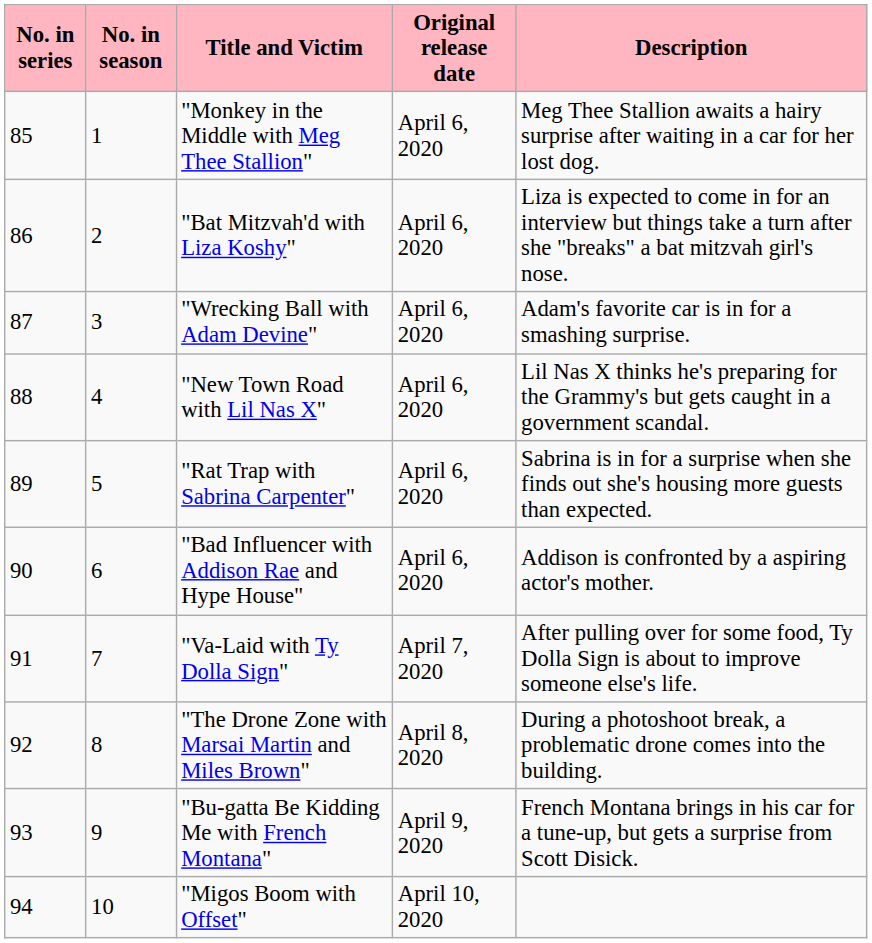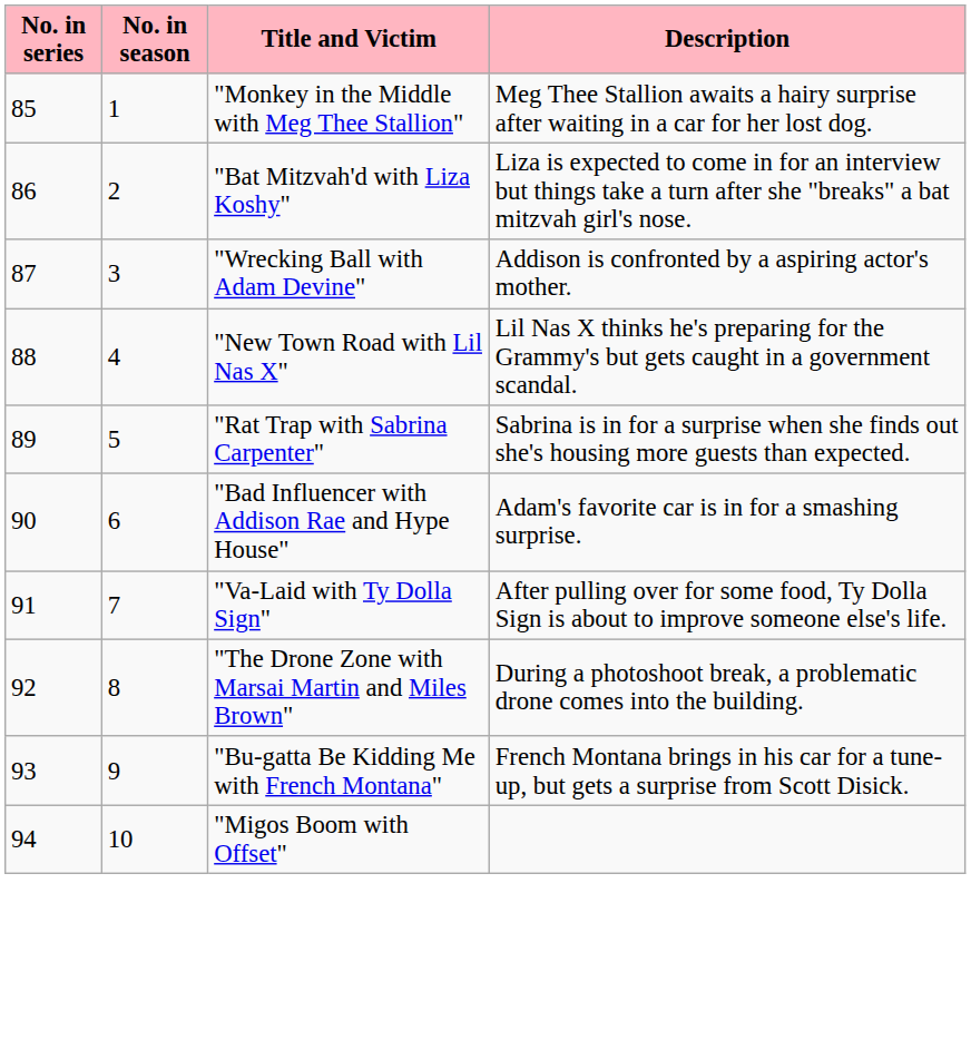- column: Original release date | April 6, 2020 | April 6, 2020 | April 6, 2020 | April 6, 2020 | April 6, 2020 | April 6, 2020 | April 7, 2020 | April 8, 2020 | April 9, 2020 | April 10, 2020
"Wrecking Ball with Adam Devine" | Description: Adam's favorite car is in for a smashing surprise. -> Addison is confronted by a aspiring actor's mother.
"Bad Influencer with Addison Rae and Hype House" | Description: Addison is confronted by a aspiring actor's mother. -> Adam's favorite car is in for a smashing surprise.
